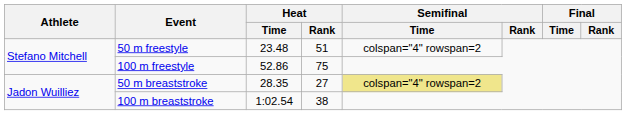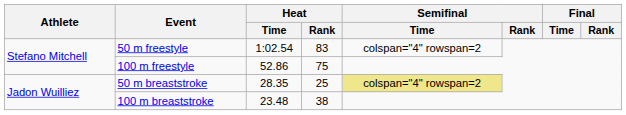50 m freestyle | Heat / Time: 23.48 -> 1:02.54
50 m freestyle | Heat / Rank: 51 -> 83
50 m breaststroke | Heat / Rank: 27 -> 25
100 m breaststroke | Heat / Time: 1:02.54 -> 23.48
